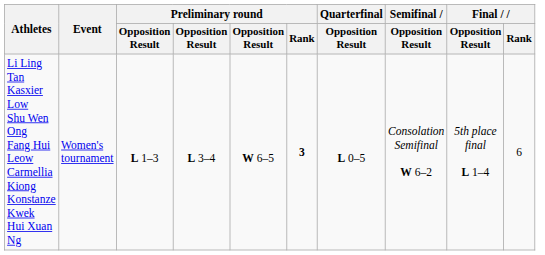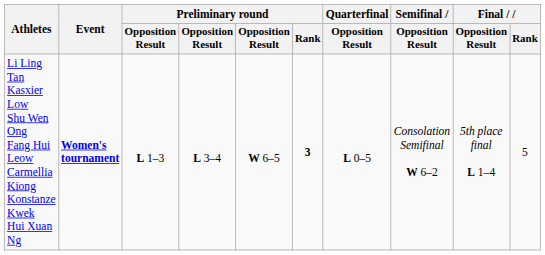row 3 | Event: normal -> bold
row 3 | Final / Rank: 6 -> 5
